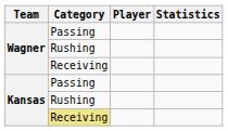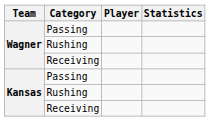Kansas / Receiving | Category: khaki background -> no background
